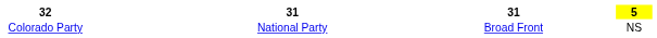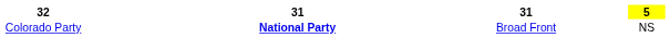Colorado Party | column 2: normal -> bold
